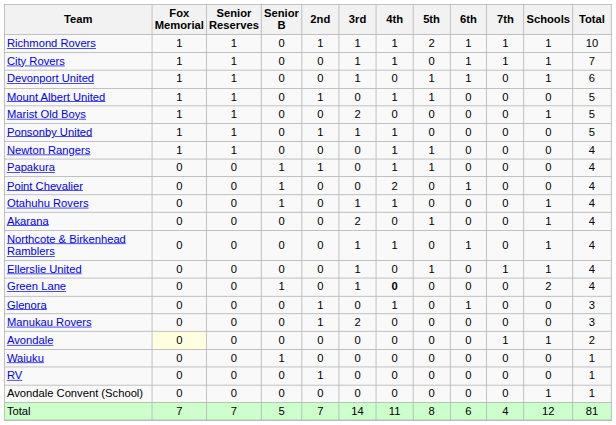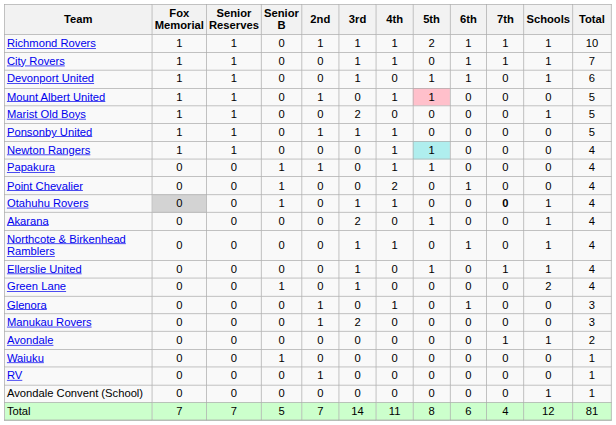Mount Albert United | 5th: no background -> pink background
Newton Rangers | 5th: no background -> paleturquoise background
Otahuhu Rovers | Fox Memorial: no background -> lightgrey background
Otahuhu Rovers | 7th: normal -> bold
Green Lane | 4th: bold -> normal
Avondale | Fox Memorial: lightyellow background -> no background
